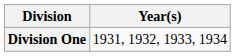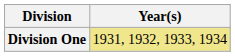Division One | Year(s): no background -> khaki background
